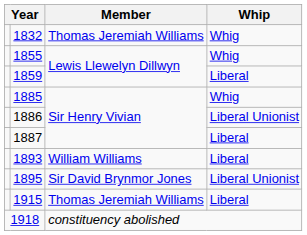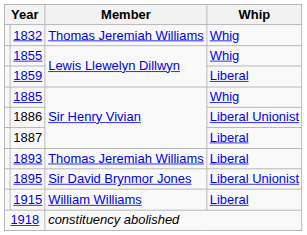1893 | Member: William Williams -> Thomas Jeremiah Williams
1915 | Member: Thomas Jeremiah Williams -> William Williams
